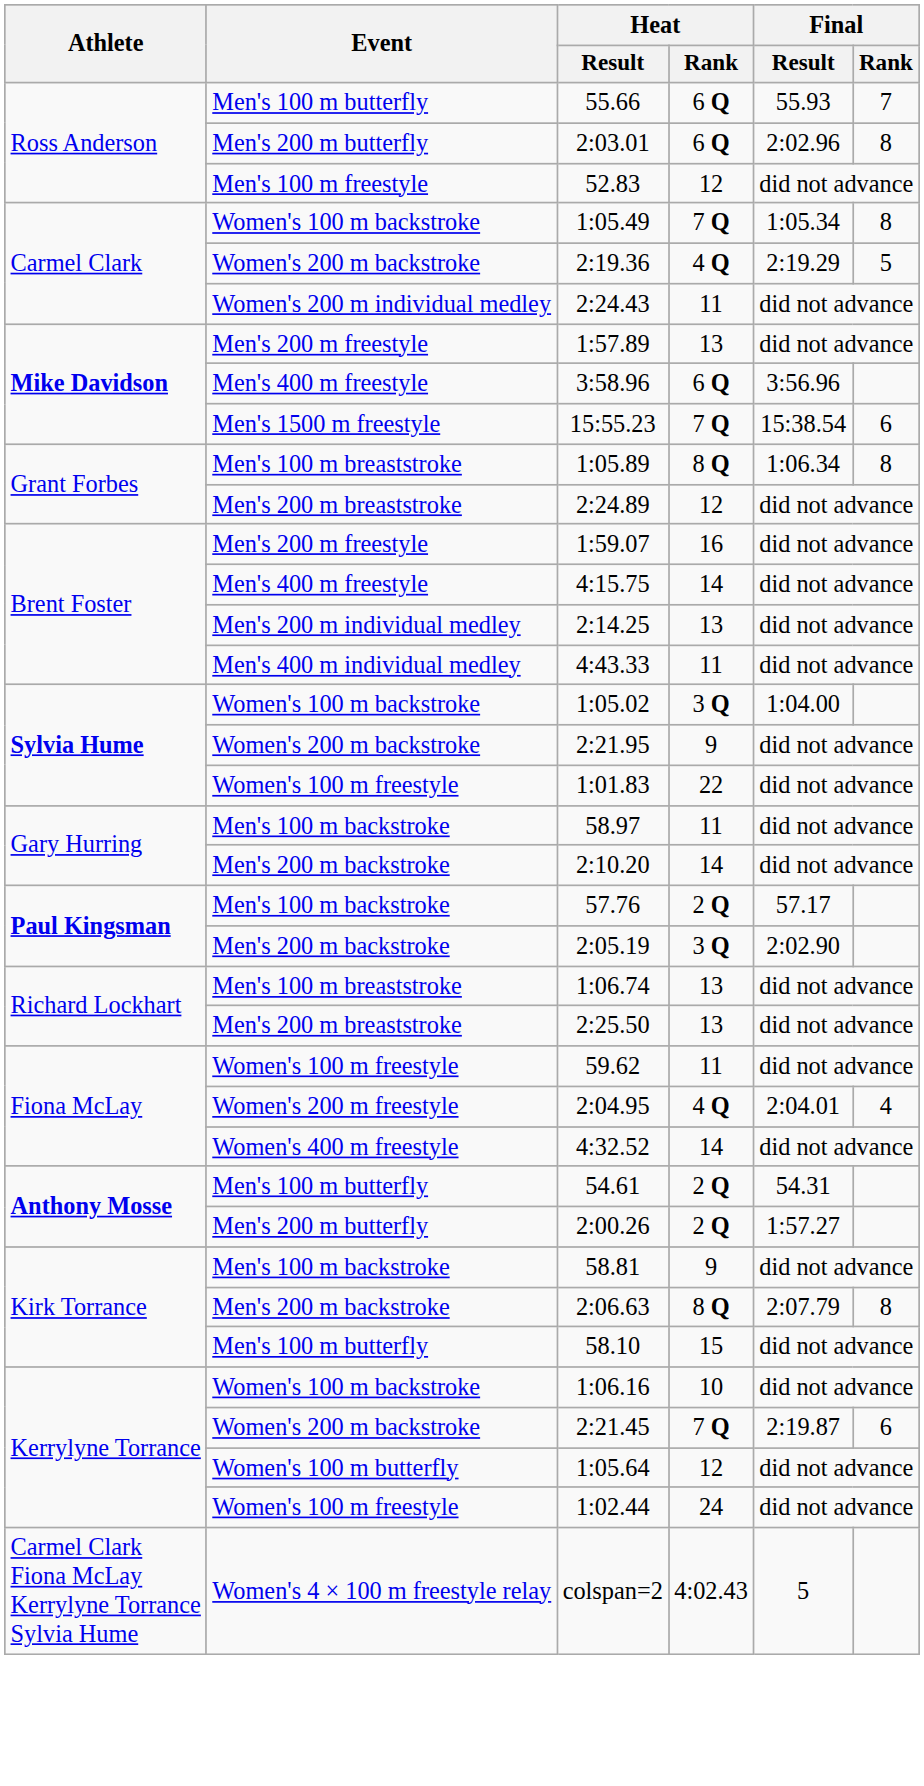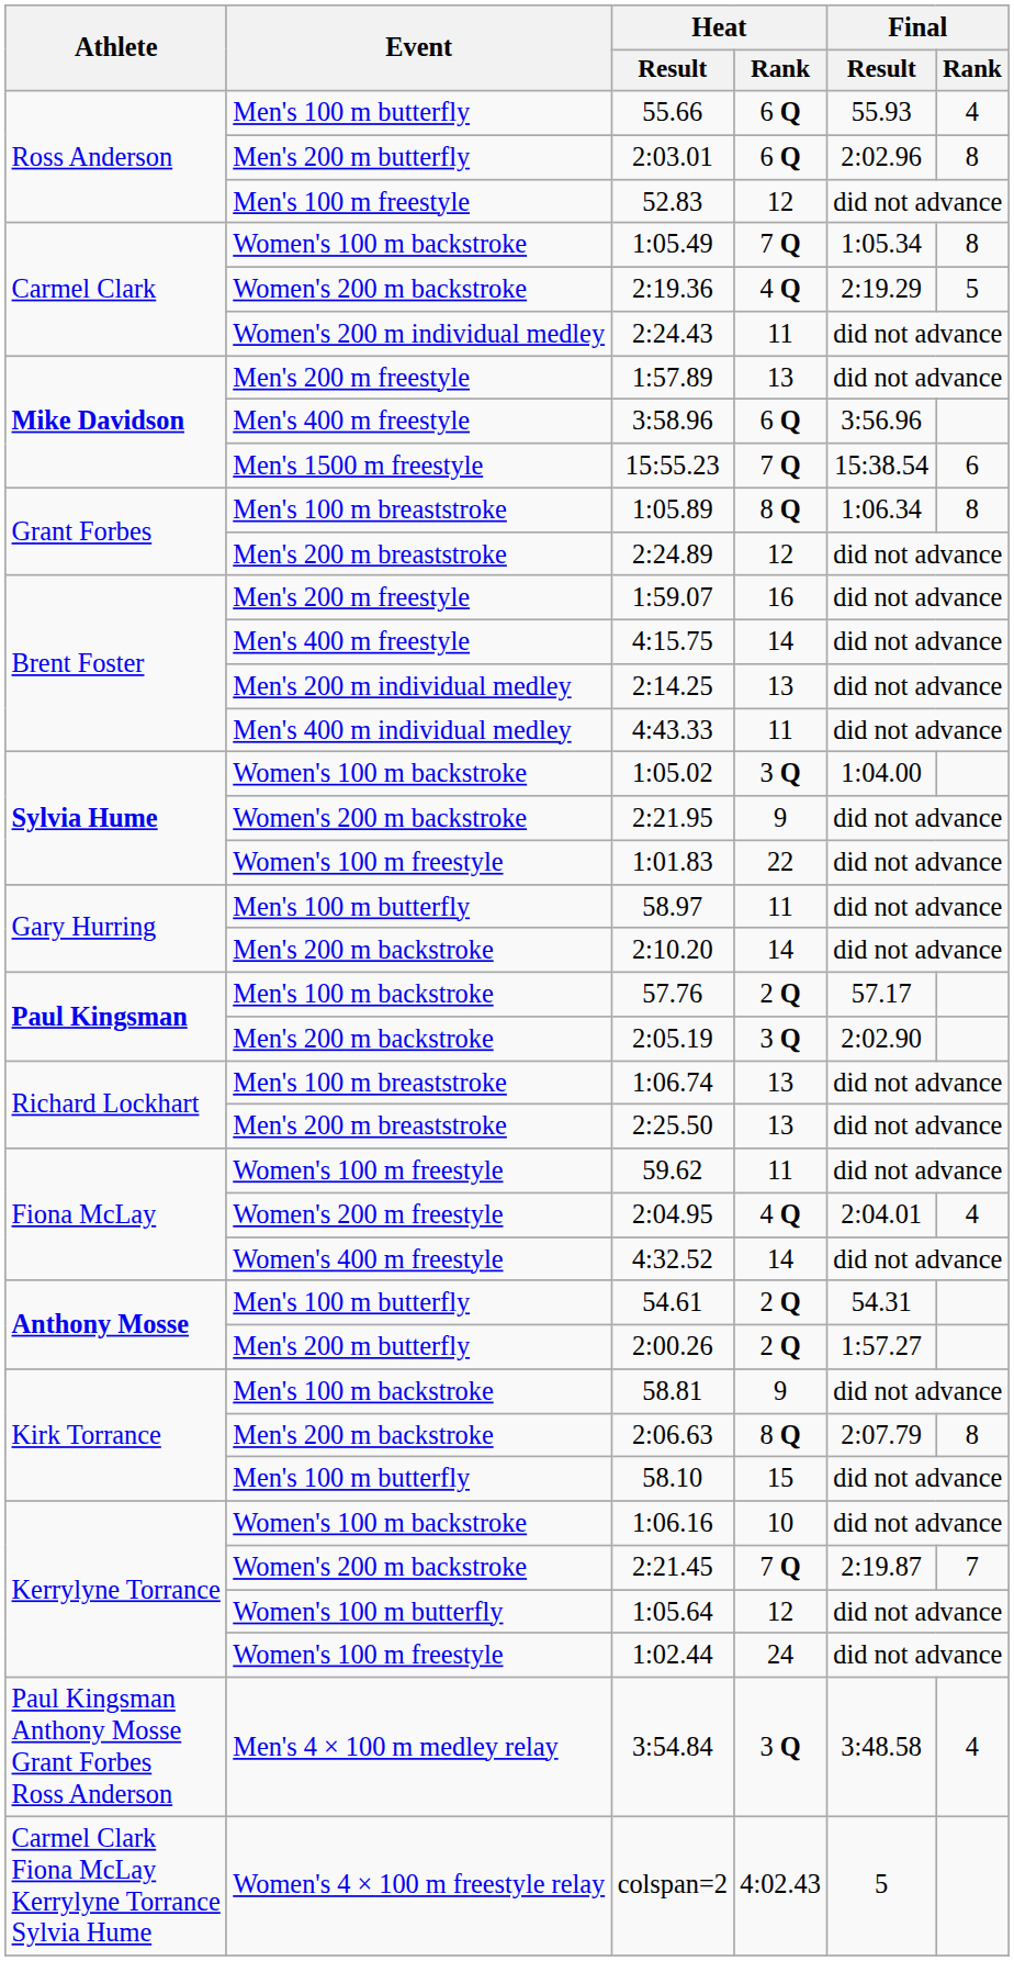55.66 | Final / Rank: 7 -> 4
58.97 | Event: Men's 100 m backstroke -> Men's 100 m butterfly
2:21.45 | Final / Rank: 6 -> 7
+ row: Paul Kingsman Anthony Mosse Grant Forbes Ross Anderson | Men's 4 × 100 m medley relay | 3:54.84 | 3 Q | 3:48.58 | 4
